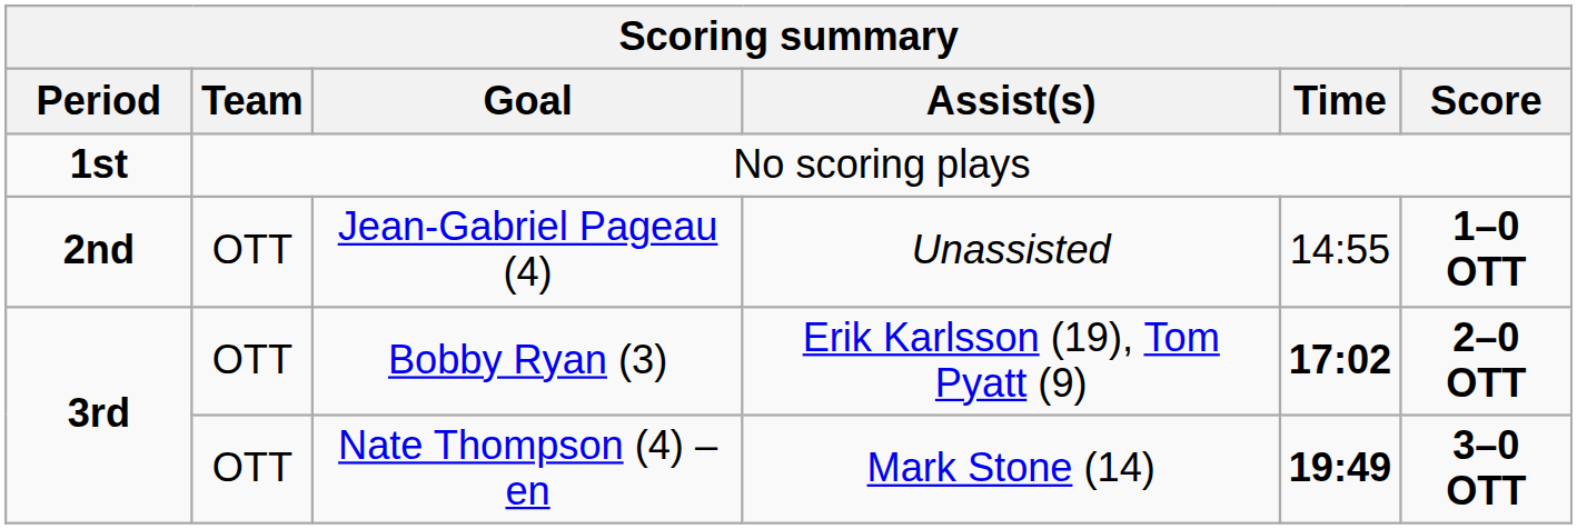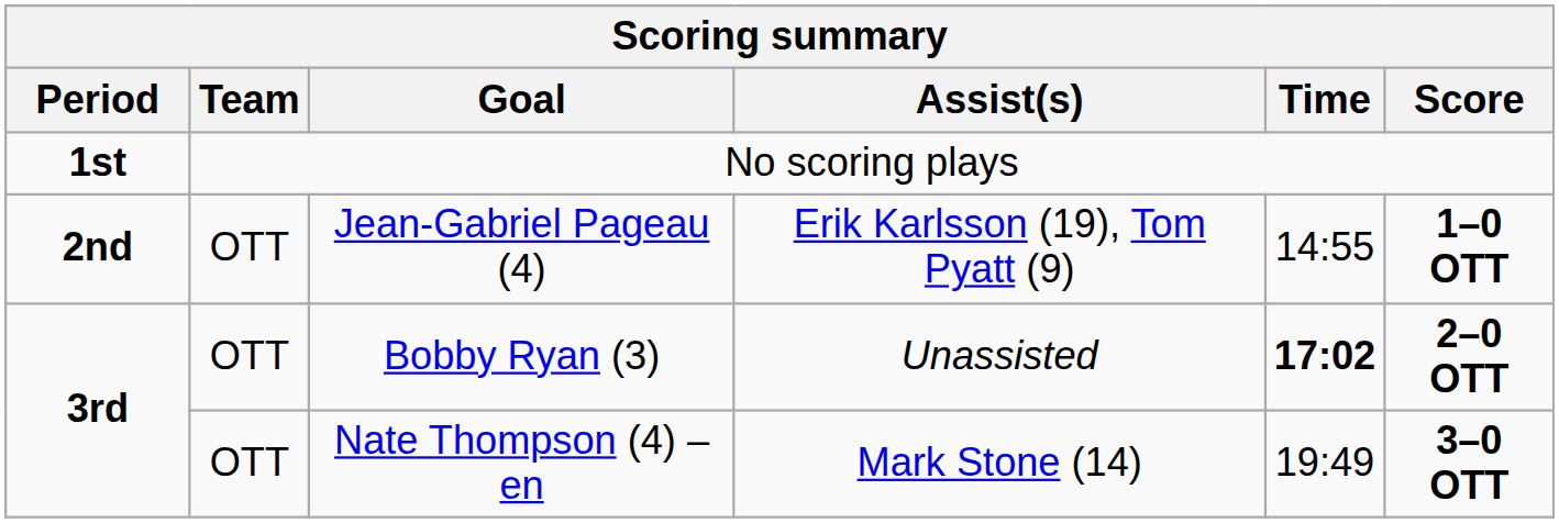Jean-Gabriel Pageau (4) | Assist(s): Unassisted -> Erik Karlsson (19), Tom Pyatt (9)
Bobby Ryan (3) | Assist(s): Erik Karlsson (19), Tom Pyatt (9) -> Unassisted
Nate Thompson (4) – en | Time: bold -> normal
